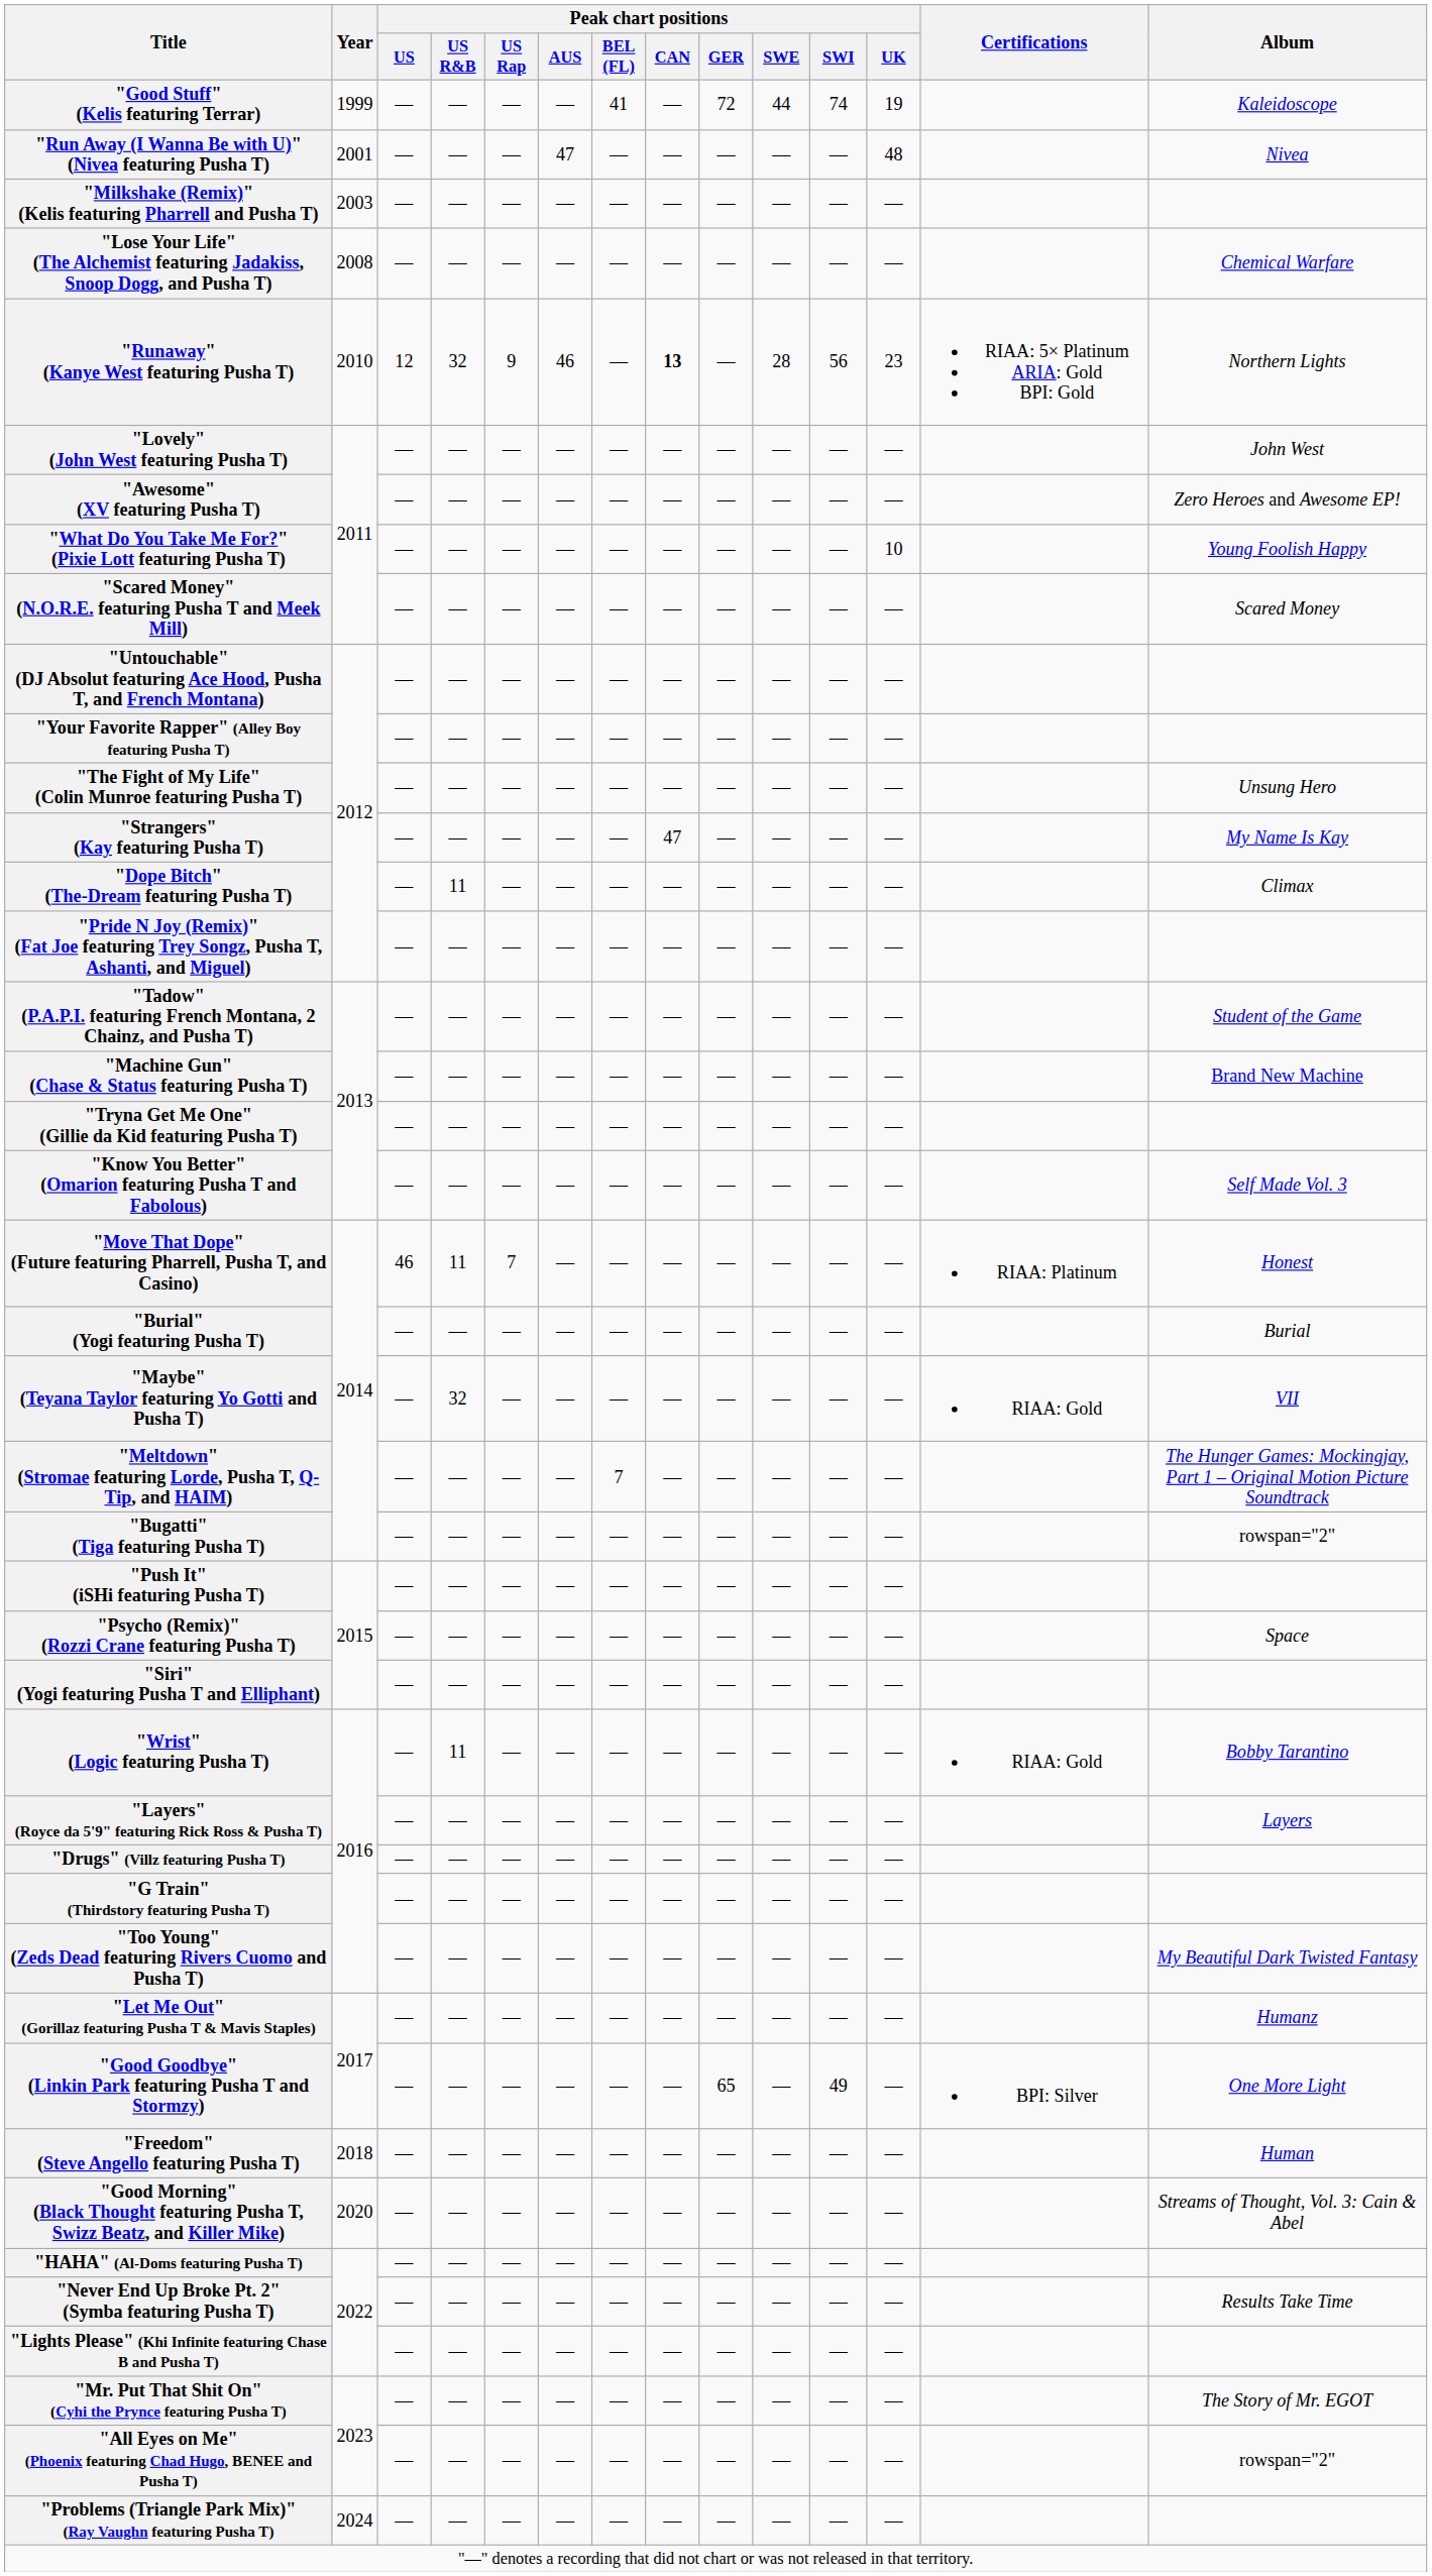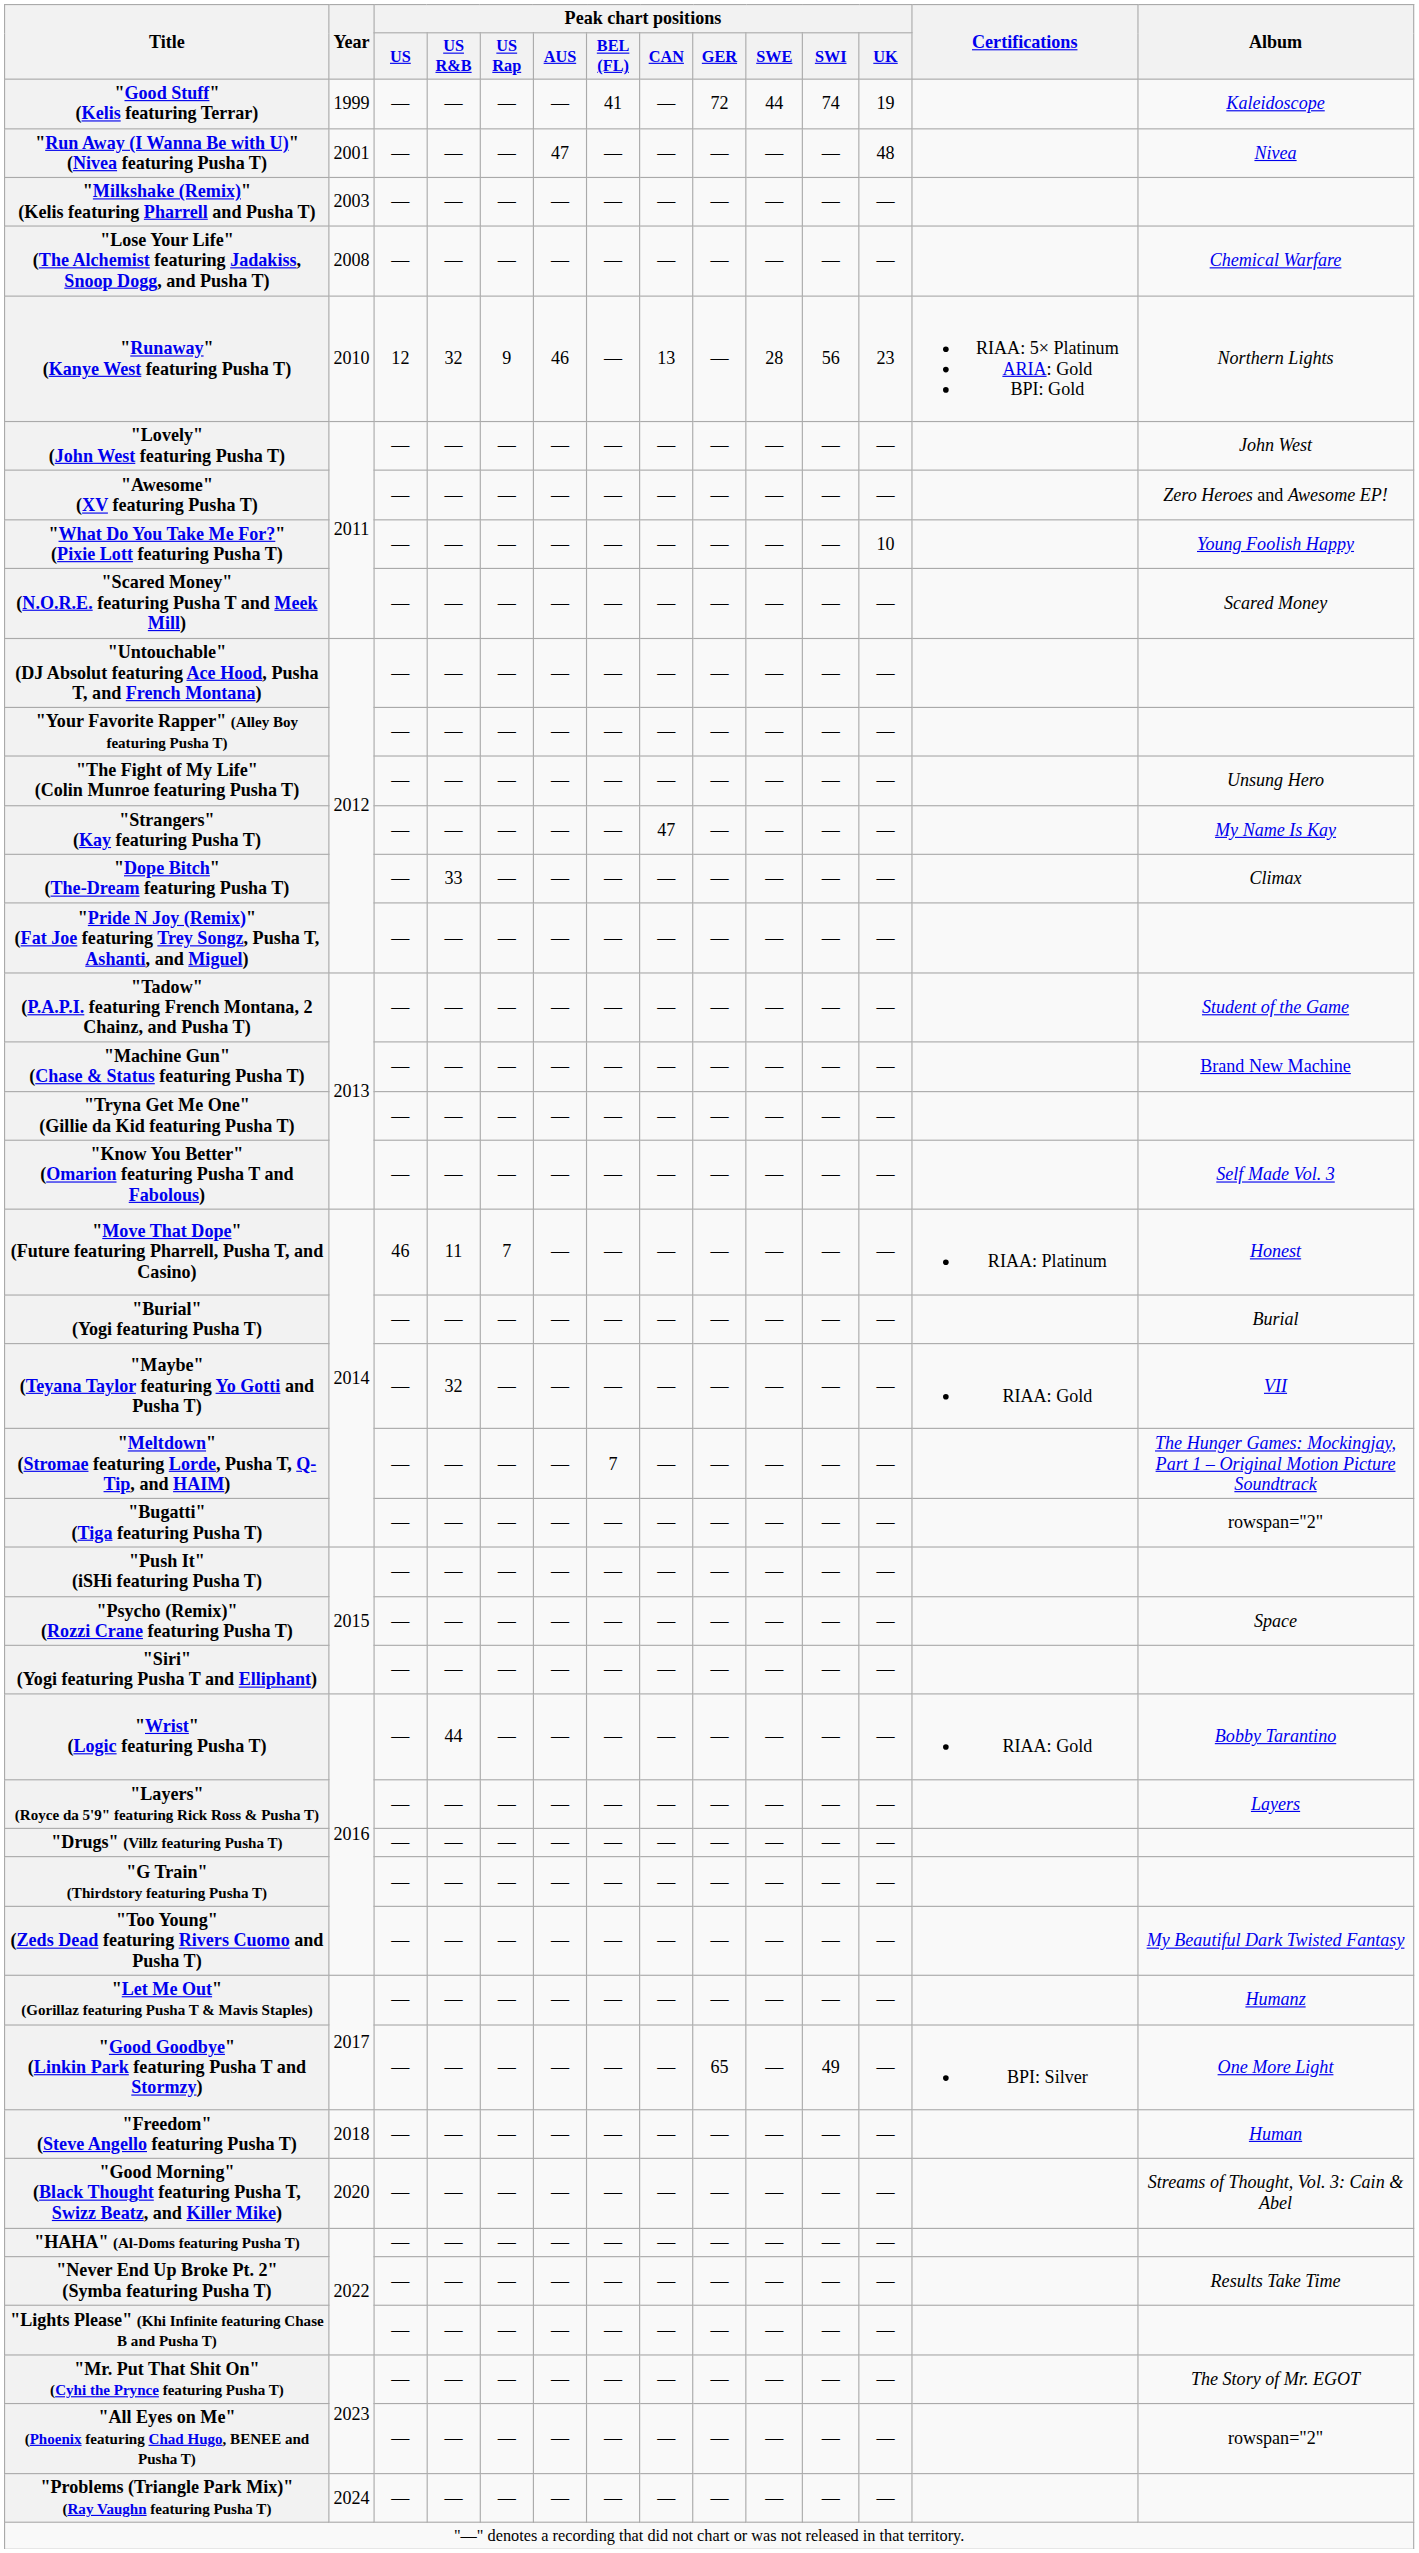"Runaway" (Kanye West featuring Pusha T) | Peak chart positions / CAN: bold -> normal
"Dope Bitch" (The-Dream featuring Pusha T) | Peak chart positions / US R&B: 11 -> 33
"Wrist" (Logic featuring Pusha T) | Peak chart positions / US R&B: 11 -> 44
